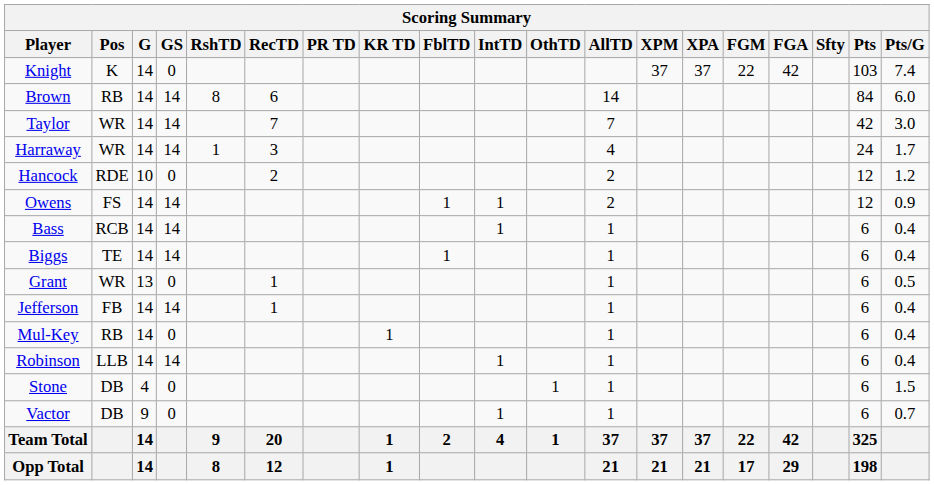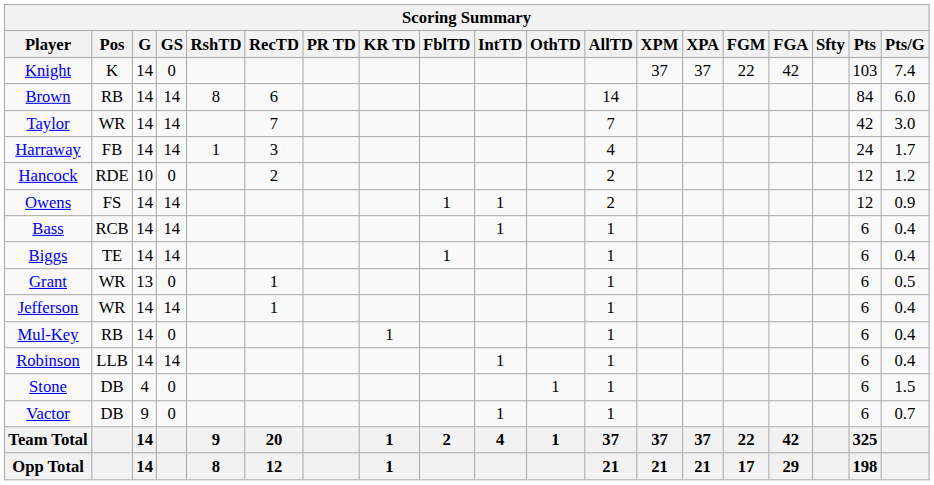Harraway | Pos: WR -> FB
Jefferson | Pos: FB -> WR
